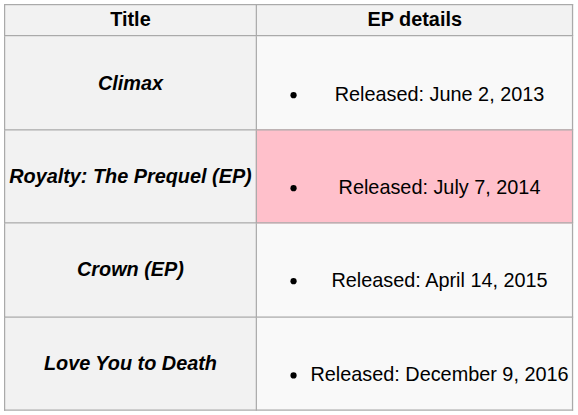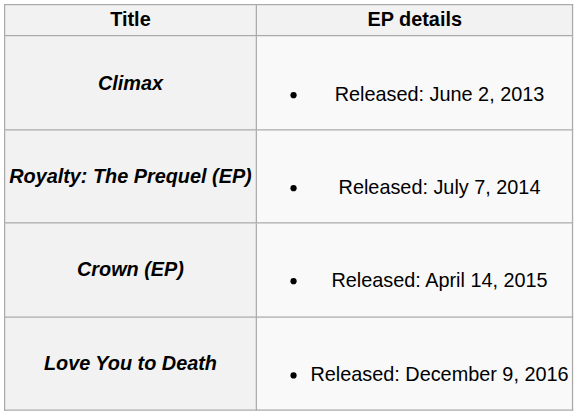Royalty: The Prequel (EP) | EP details: pink background -> no background
